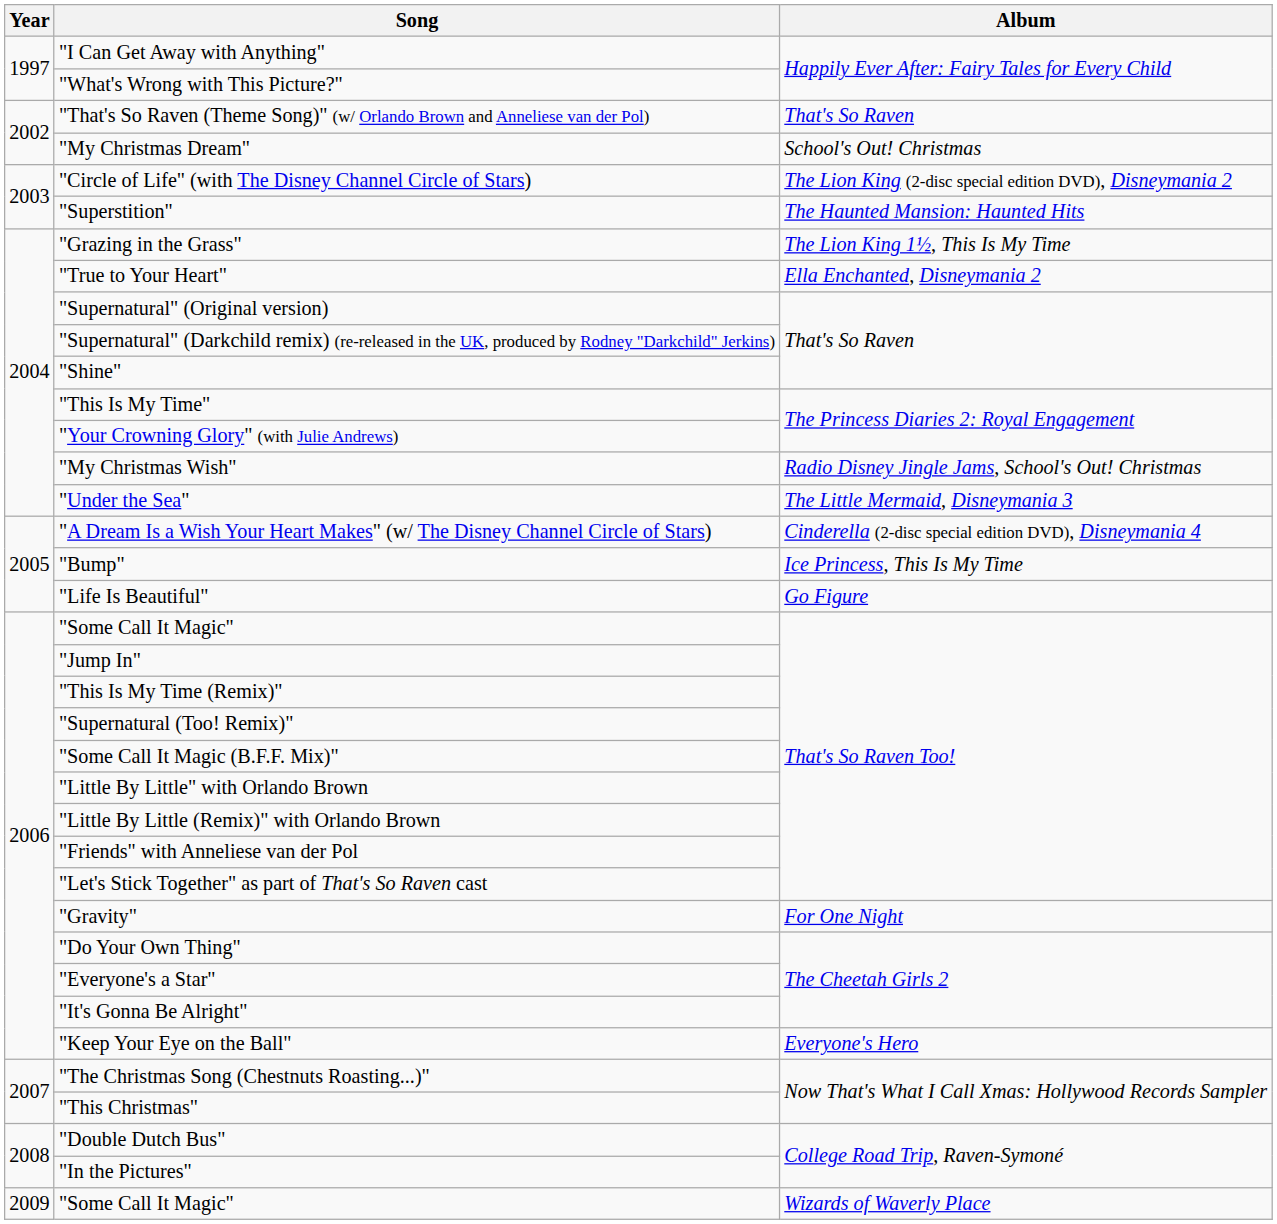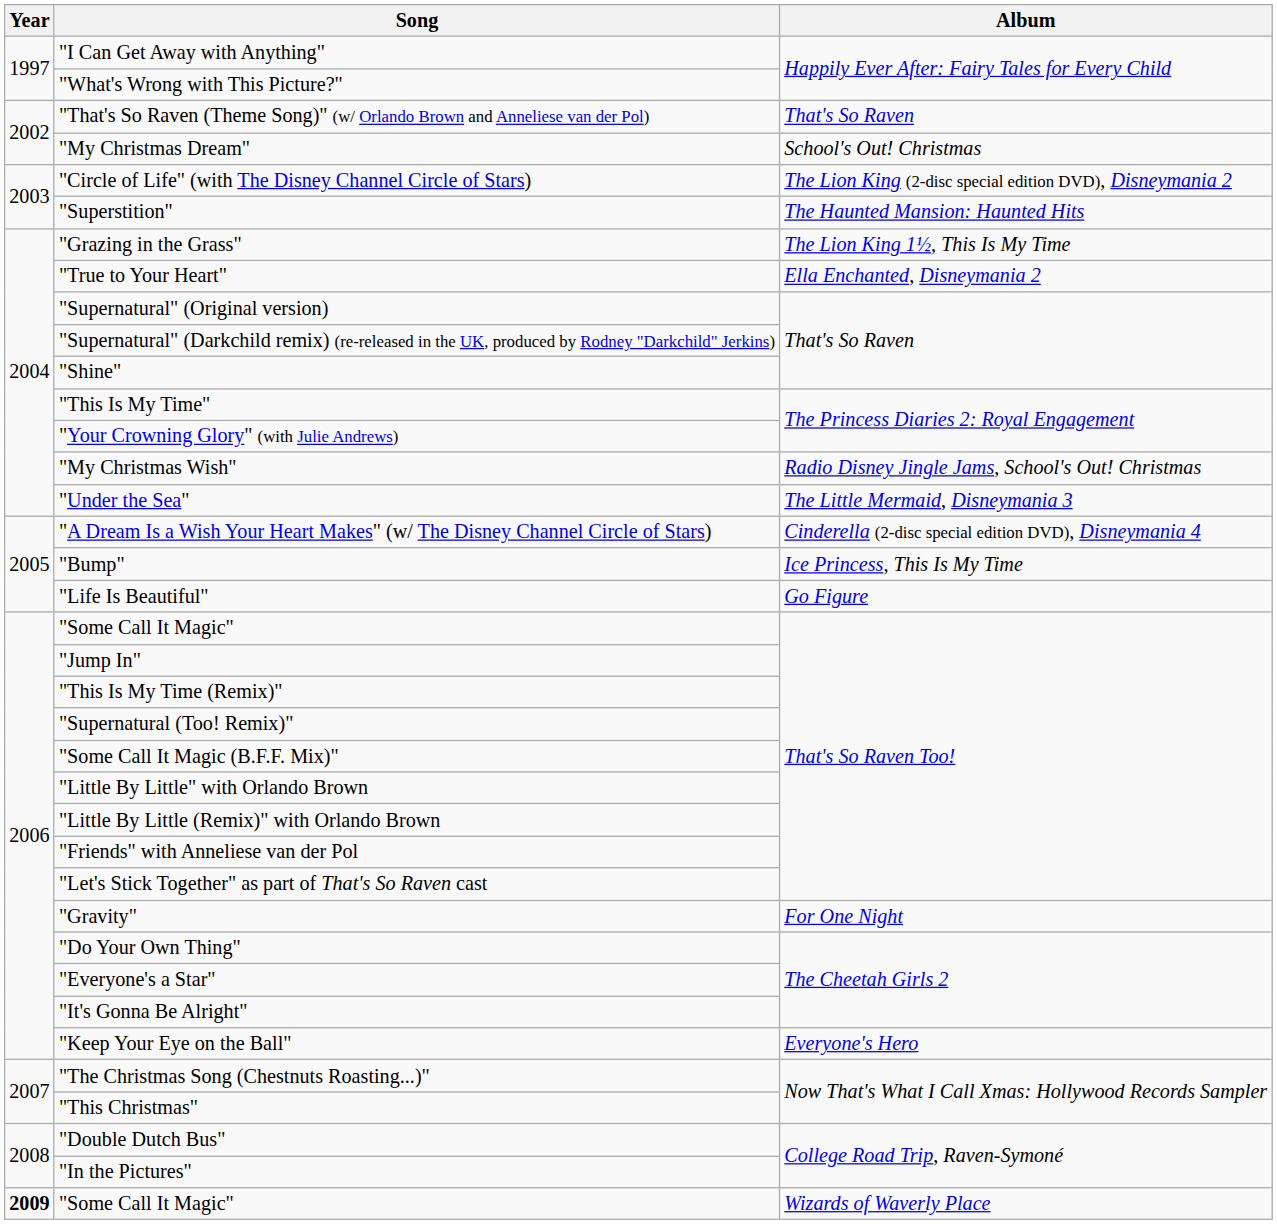"Some Call It Magic" / Wizards of Waverly Place | Year: normal -> bold
